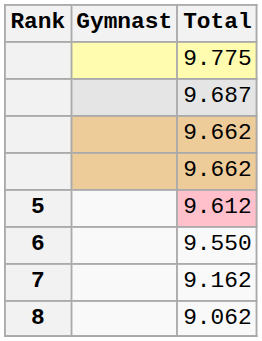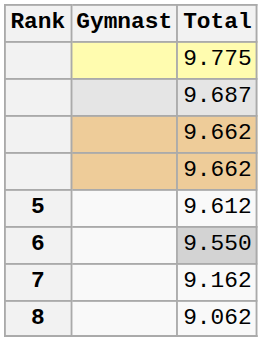9.612 | Total: pink background -> no background
9.550 | Total: no background -> lightgrey background
